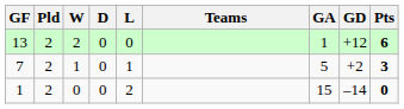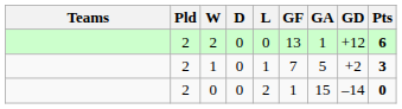columns swapped: Teams <-> GF
